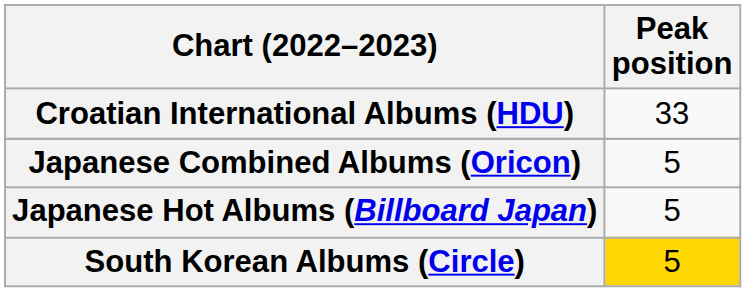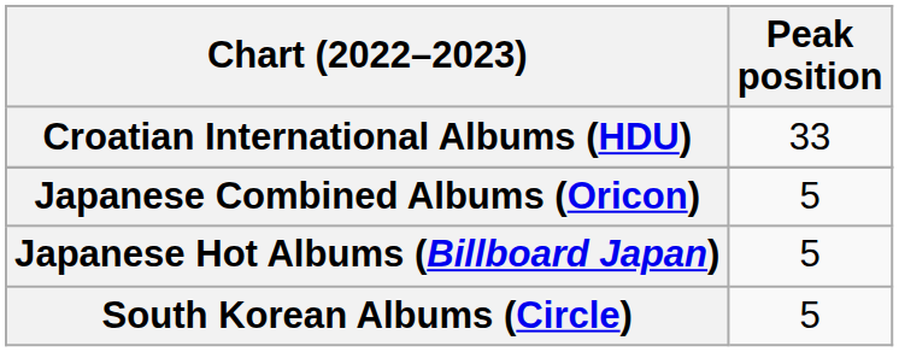South Korean Albums (Circle) | Peak position: gold background -> no background
